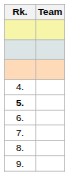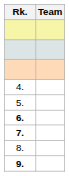row 6 | Rk.: bold -> normal
row 7 | Rk.: normal -> bold
row 8 | Rk.: normal -> bold
row 10 | Rk.: normal -> bold
